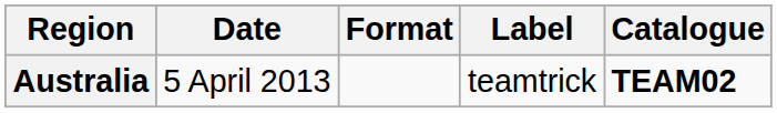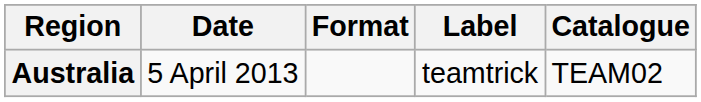Australia | Catalogue: bold -> normal
